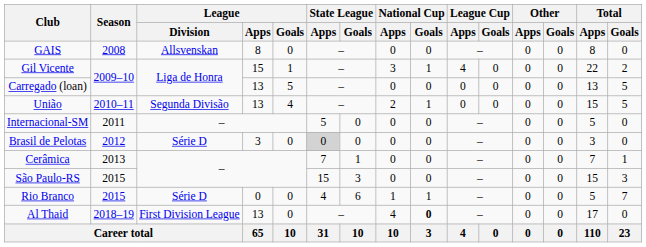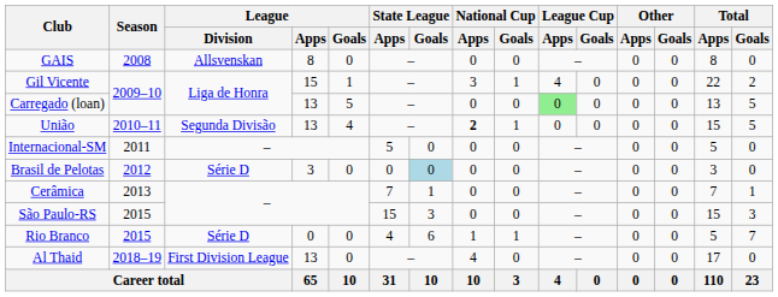Carregado (loan) | League Cup / Apps: no background -> lightgreen background
União | National Cup / Apps: normal -> bold
Brasil de Pelotas | State League / Apps: lightgrey background -> no background
Brasil de Pelotas | State League / Goals: no background -> lightblue background
Al Thaid | National Cup / Goals: bold -> normal
